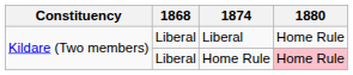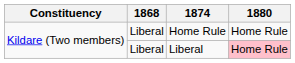row 2 | 1874: Liberal -> Home Rule
row 3 | 1874: Home Rule -> Liberal
